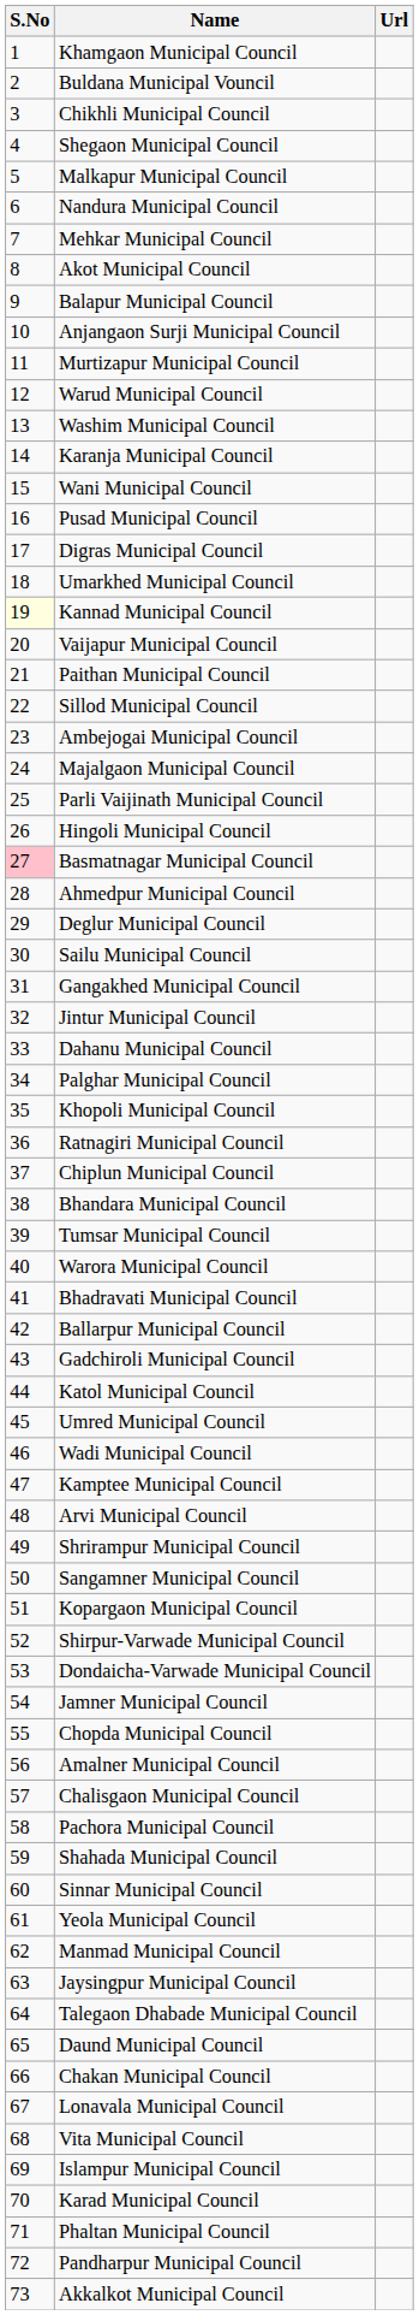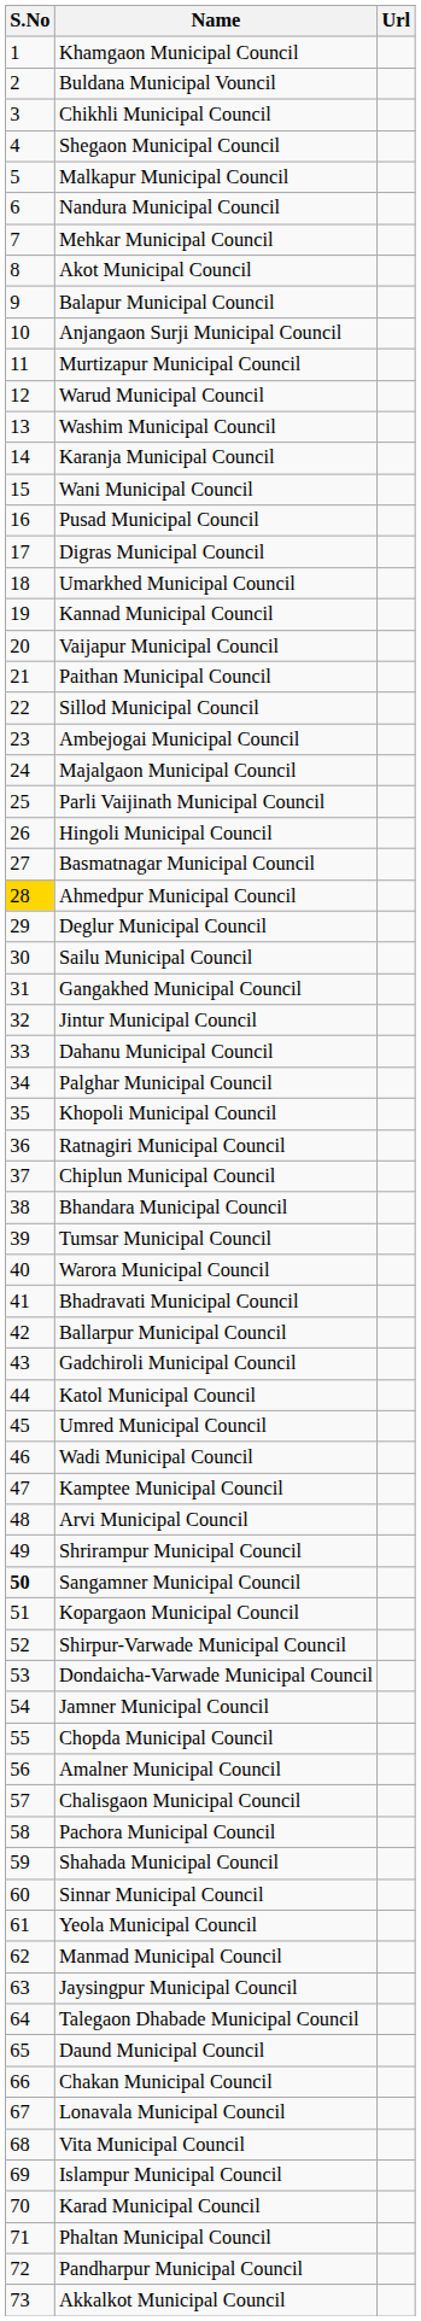Kannad Municipal Council | S.No: lightyellow background -> no background
Basmatnagar Municipal Council | S.No: pink background -> no background
Ahmedpur Municipal Council | S.No: no background -> gold background
Sangamner Municipal Council | S.No: normal -> bold
